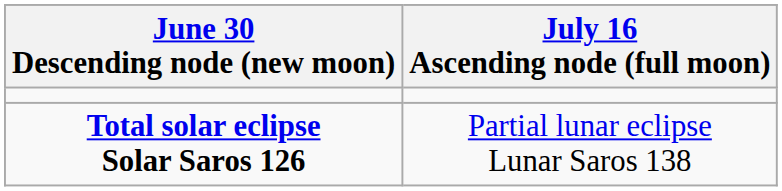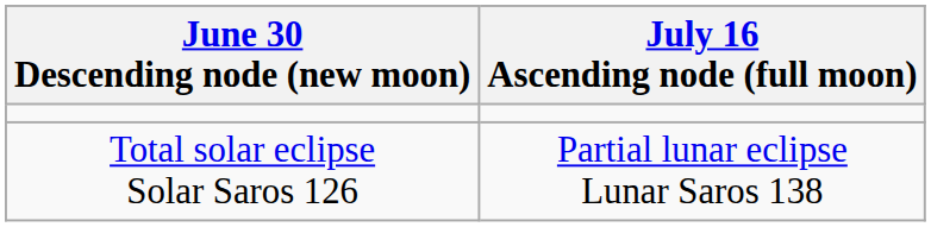row 3 | June 30 Descending node (new moon): bold -> normal
